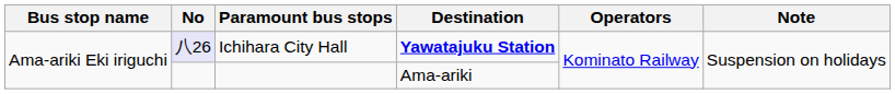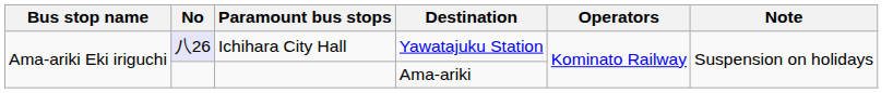Ichihara City Hall | Destination: bold -> normal
